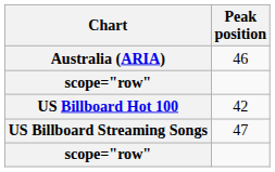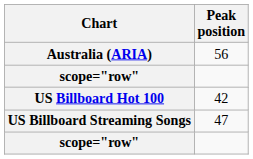Australia (ARIA) | Peak position: 46 -> 56
